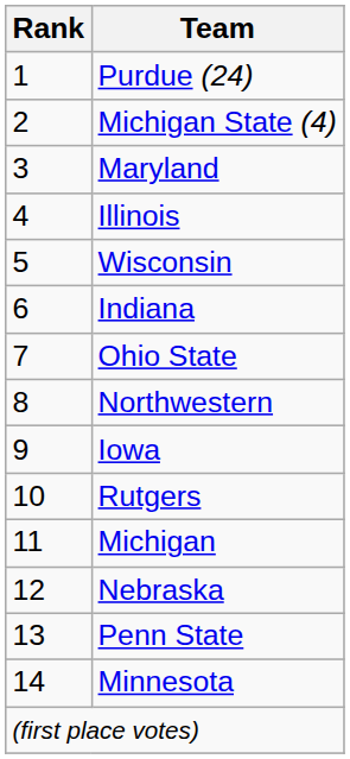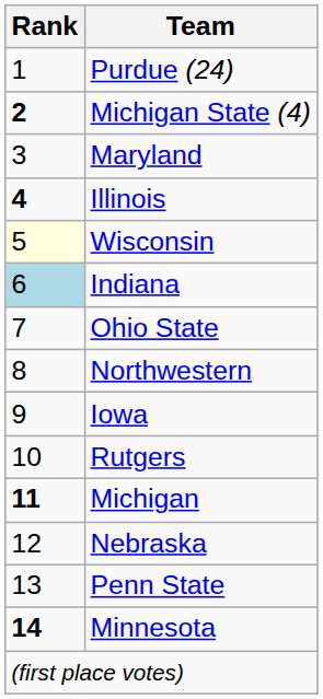Michigan State (4) | Rank: normal -> bold
Illinois | Rank: normal -> bold
Wisconsin | Rank: no background -> lightyellow background
Indiana | Rank: no background -> lightblue background
Michigan | Rank: normal -> bold
Minnesota | Rank: normal -> bold
